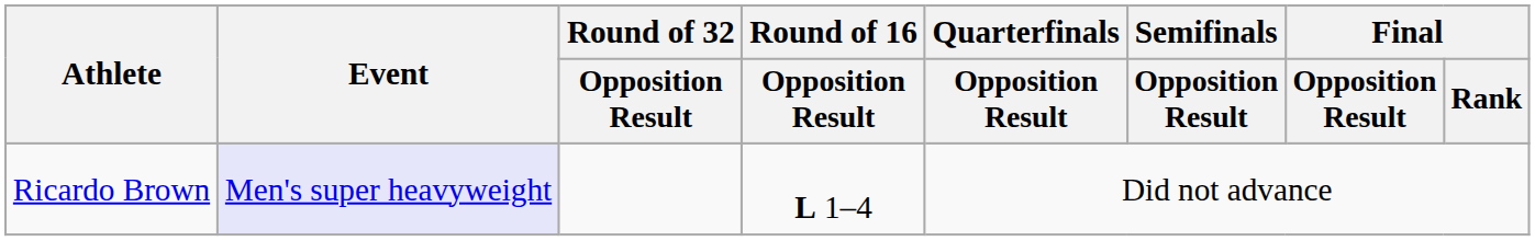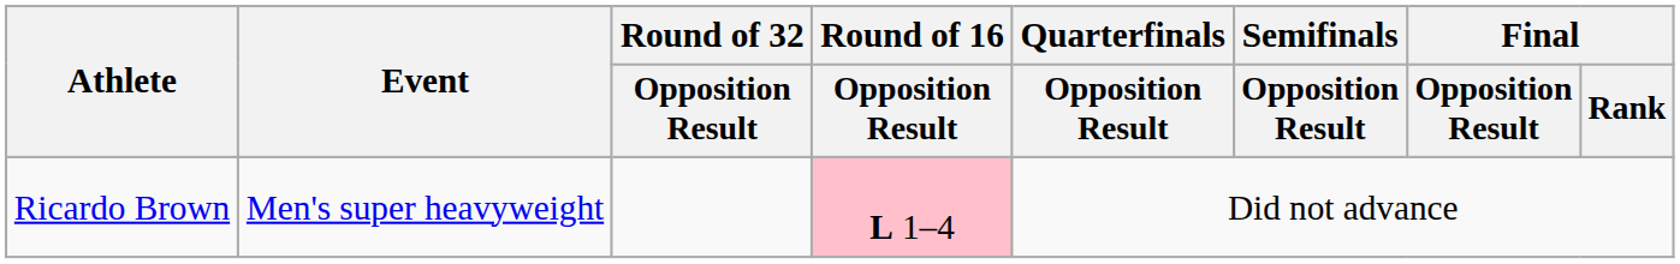Ricardo Brown | Event: lavender background -> no background
Ricardo Brown | Round of 16 / Opposition Result: no background -> pink background
